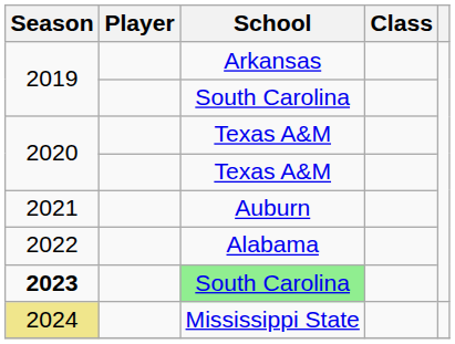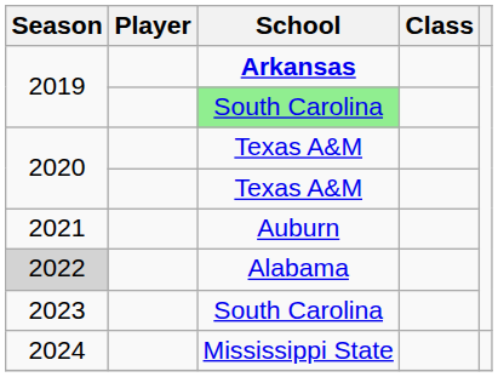2019 / Arkansas | School: normal -> bold
2019 / South Carolina | School: no background -> lightgreen background
2022 | Season: no background -> lightgrey background
2023 | Season: bold -> normal
2023 | School: lightgreen background -> no background
2024 | Season: khaki background -> no background
